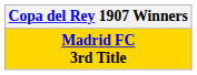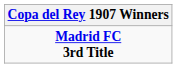row 2 | column 1: gold background -> no background
